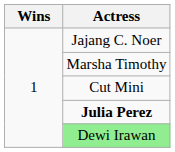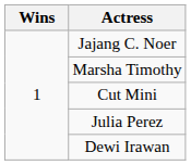Julia Perez | Actress: bold -> normal
Dewi Irawan | Actress: lightgreen background -> no background
